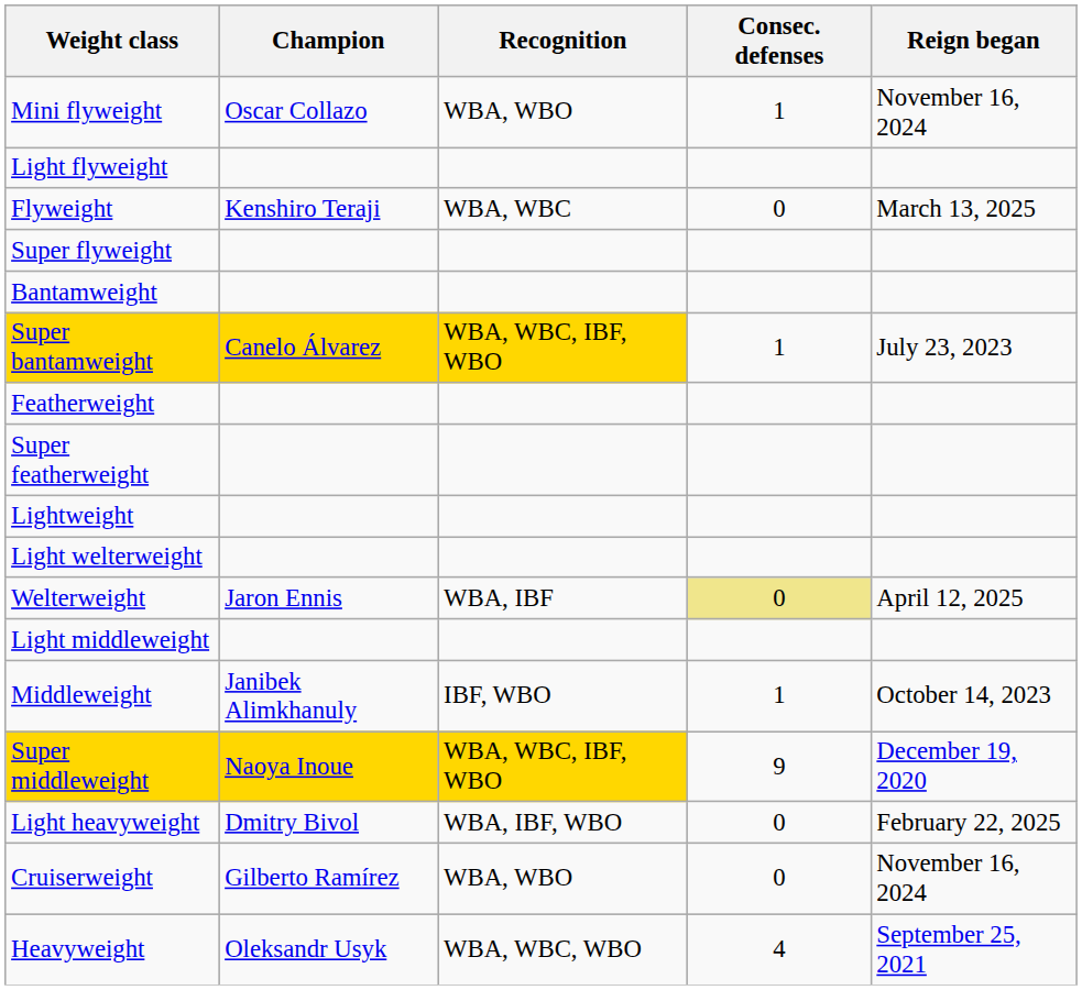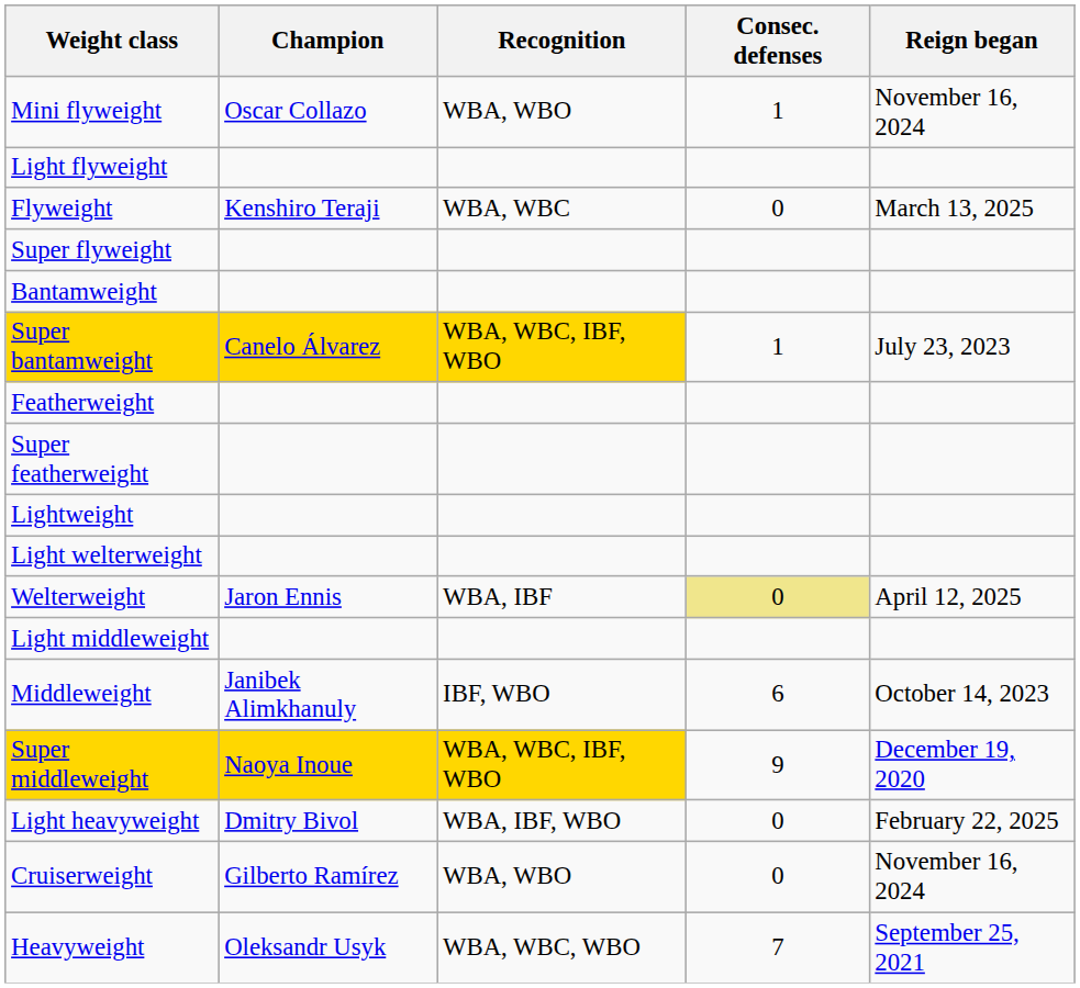Middleweight | Consec. defenses: 1 -> 6
Heavyweight | Consec. defenses: 4 -> 7
